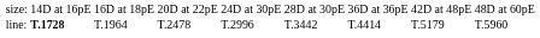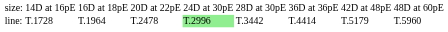line: | column 2: bold -> normal
line: | column 5: no background -> lightgreen background
